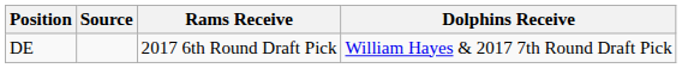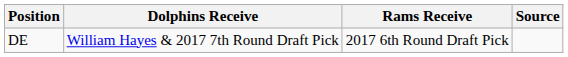columns swapped: Dolphins Receive <-> Source
